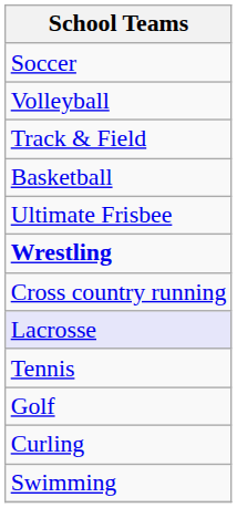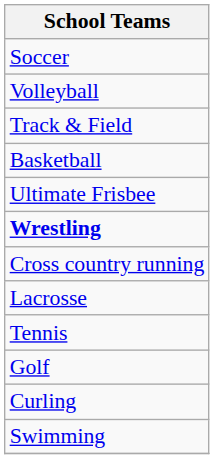row 9 | column 1: lavender background -> no background
